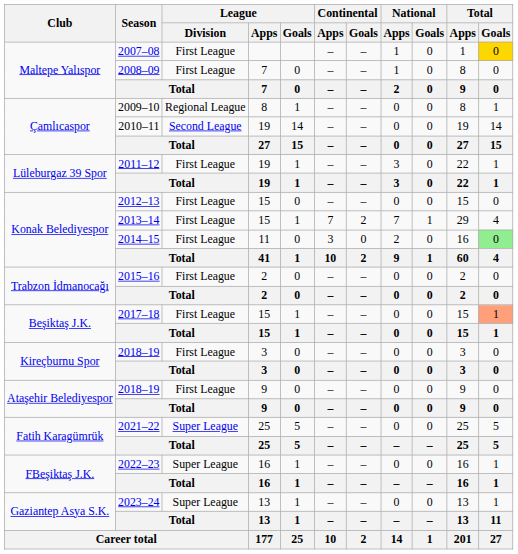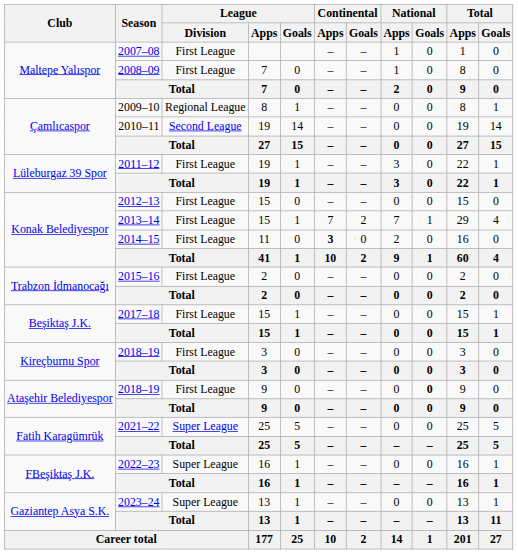2007–08 | Total / Goals: gold background -> no background
2014–15 | Continental / Apps: normal -> bold
2014–15 | Total / Goals: lightgreen background -> no background
2017–18 | Total / Goals: lightsalmon background -> no background
2018–19 / 9 | National / Goals: normal -> bold
